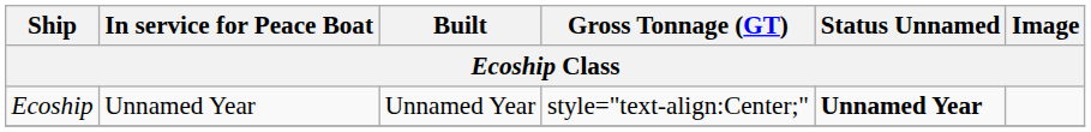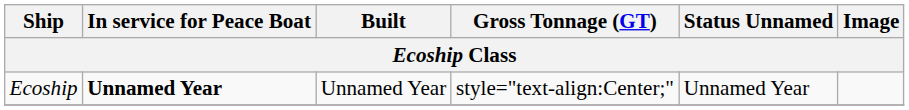Ecoship | In service for Peace Boat: normal -> bold
Ecoship | Status Unnamed: bold -> normal
